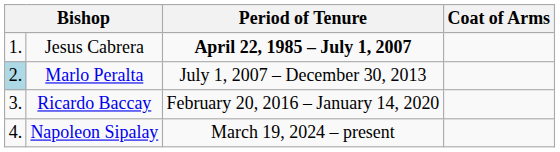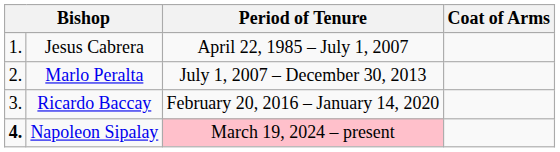Jesus Cabrera | Period of Tenure: bold -> normal
Marlo Peralta | column 1: lightblue background -> no background
Napoleon Sipalay | column 1: normal -> bold
Napoleon Sipalay | Period of Tenure: no background -> pink background
